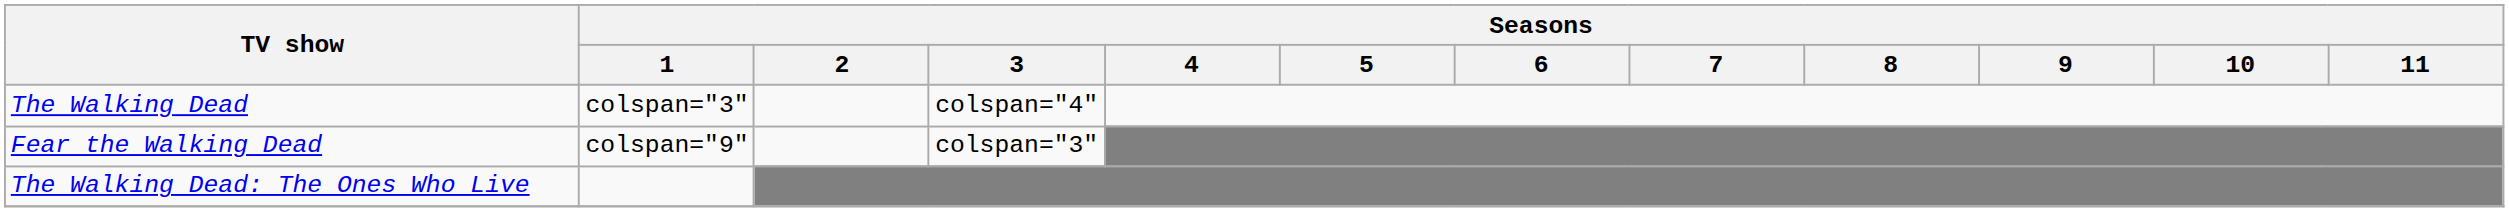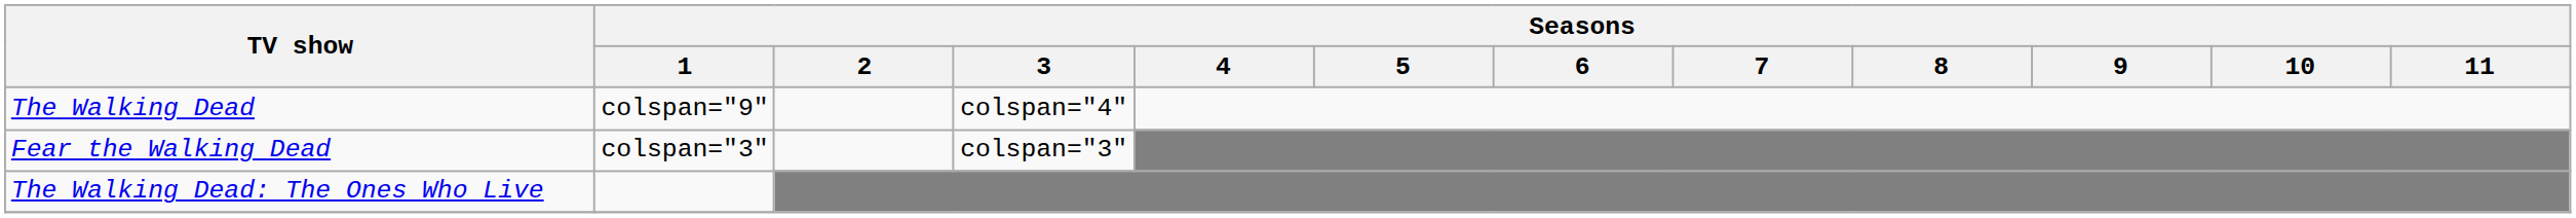The Walking Dead | Seasons / 1: colspan="3" -> colspan="9"
Fear the Walking Dead | Seasons / 1: colspan="9" -> colspan="3"
